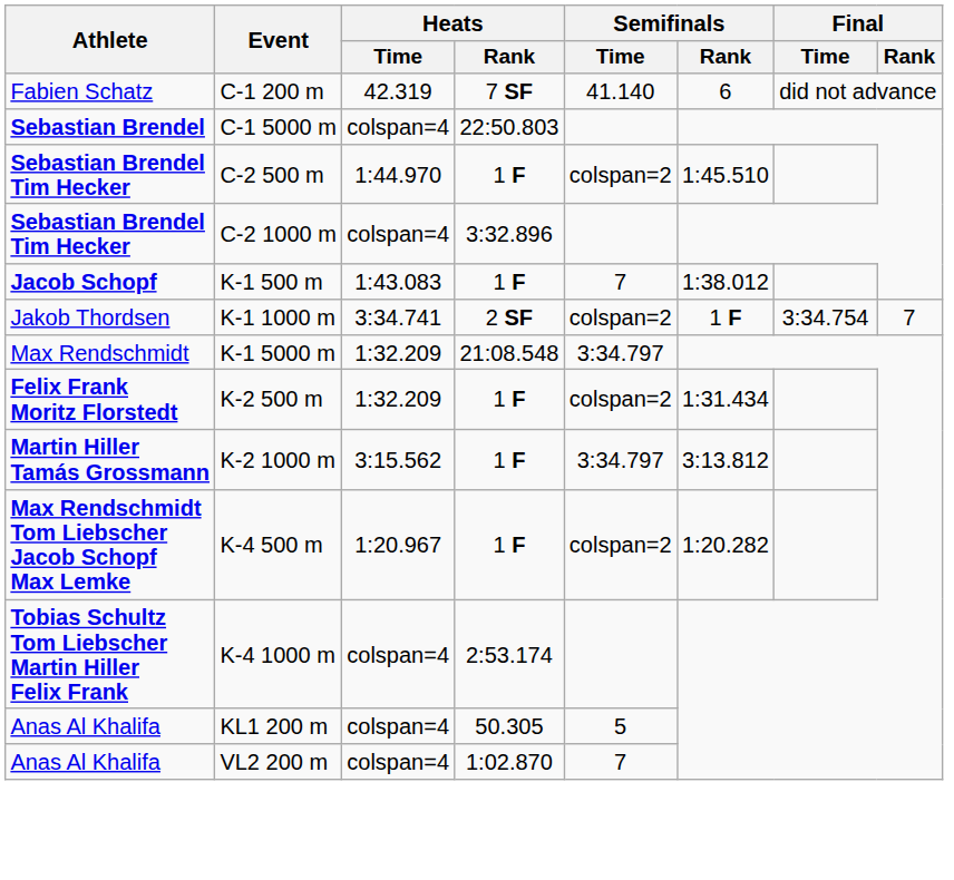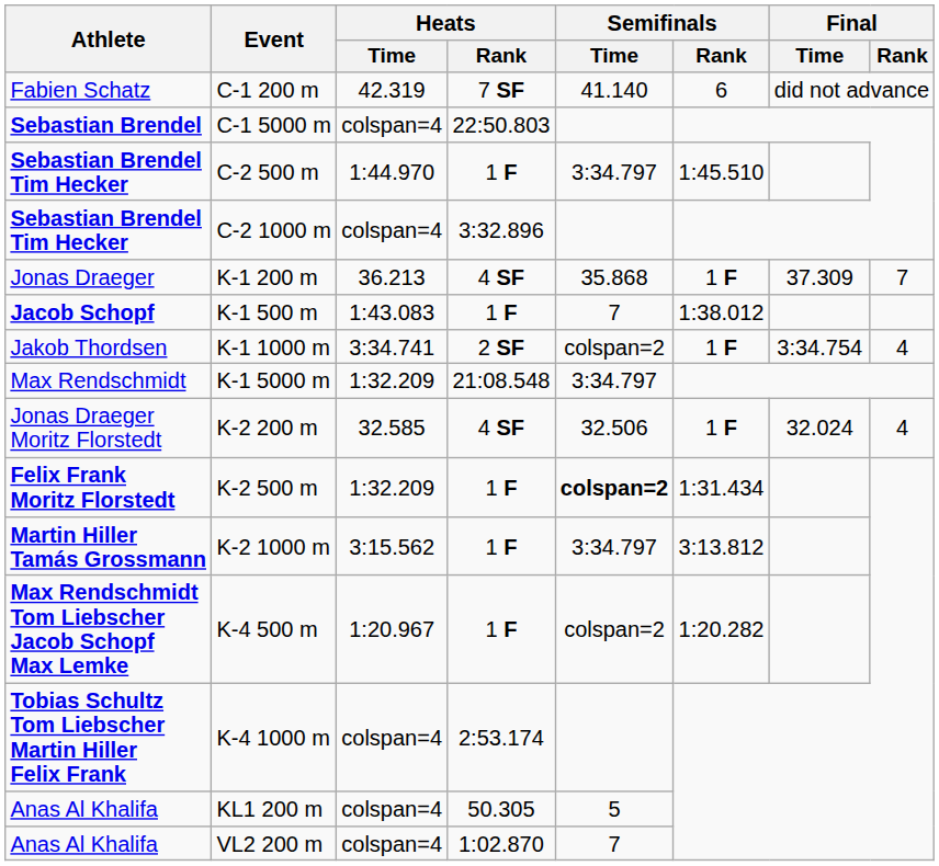C-2 500 m | Semifinals / Time: colspan=2 -> 3:34.797
+ row: Jonas Draeger | K-1 200 m | 36.213 | 4 SF | 35.868 | 1 F | 37.309 | 7
K-1 1000 m | Final / Rank: 7 -> 4
+ row: Jonas Draeger Moritz Florstedt | K-2 200 m | 32.585 | 4 SF | 32.506 | 1 F | 32.024 | 4
K-2 500 m | Semifinals / Time: normal -> bold
